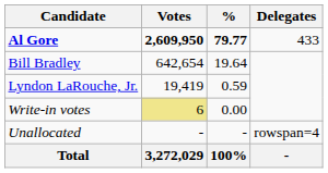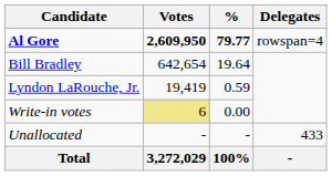Al Gore | Delegates: 433 -> rowspan=4
Unallocated | Delegates: rowspan=4 -> 433
